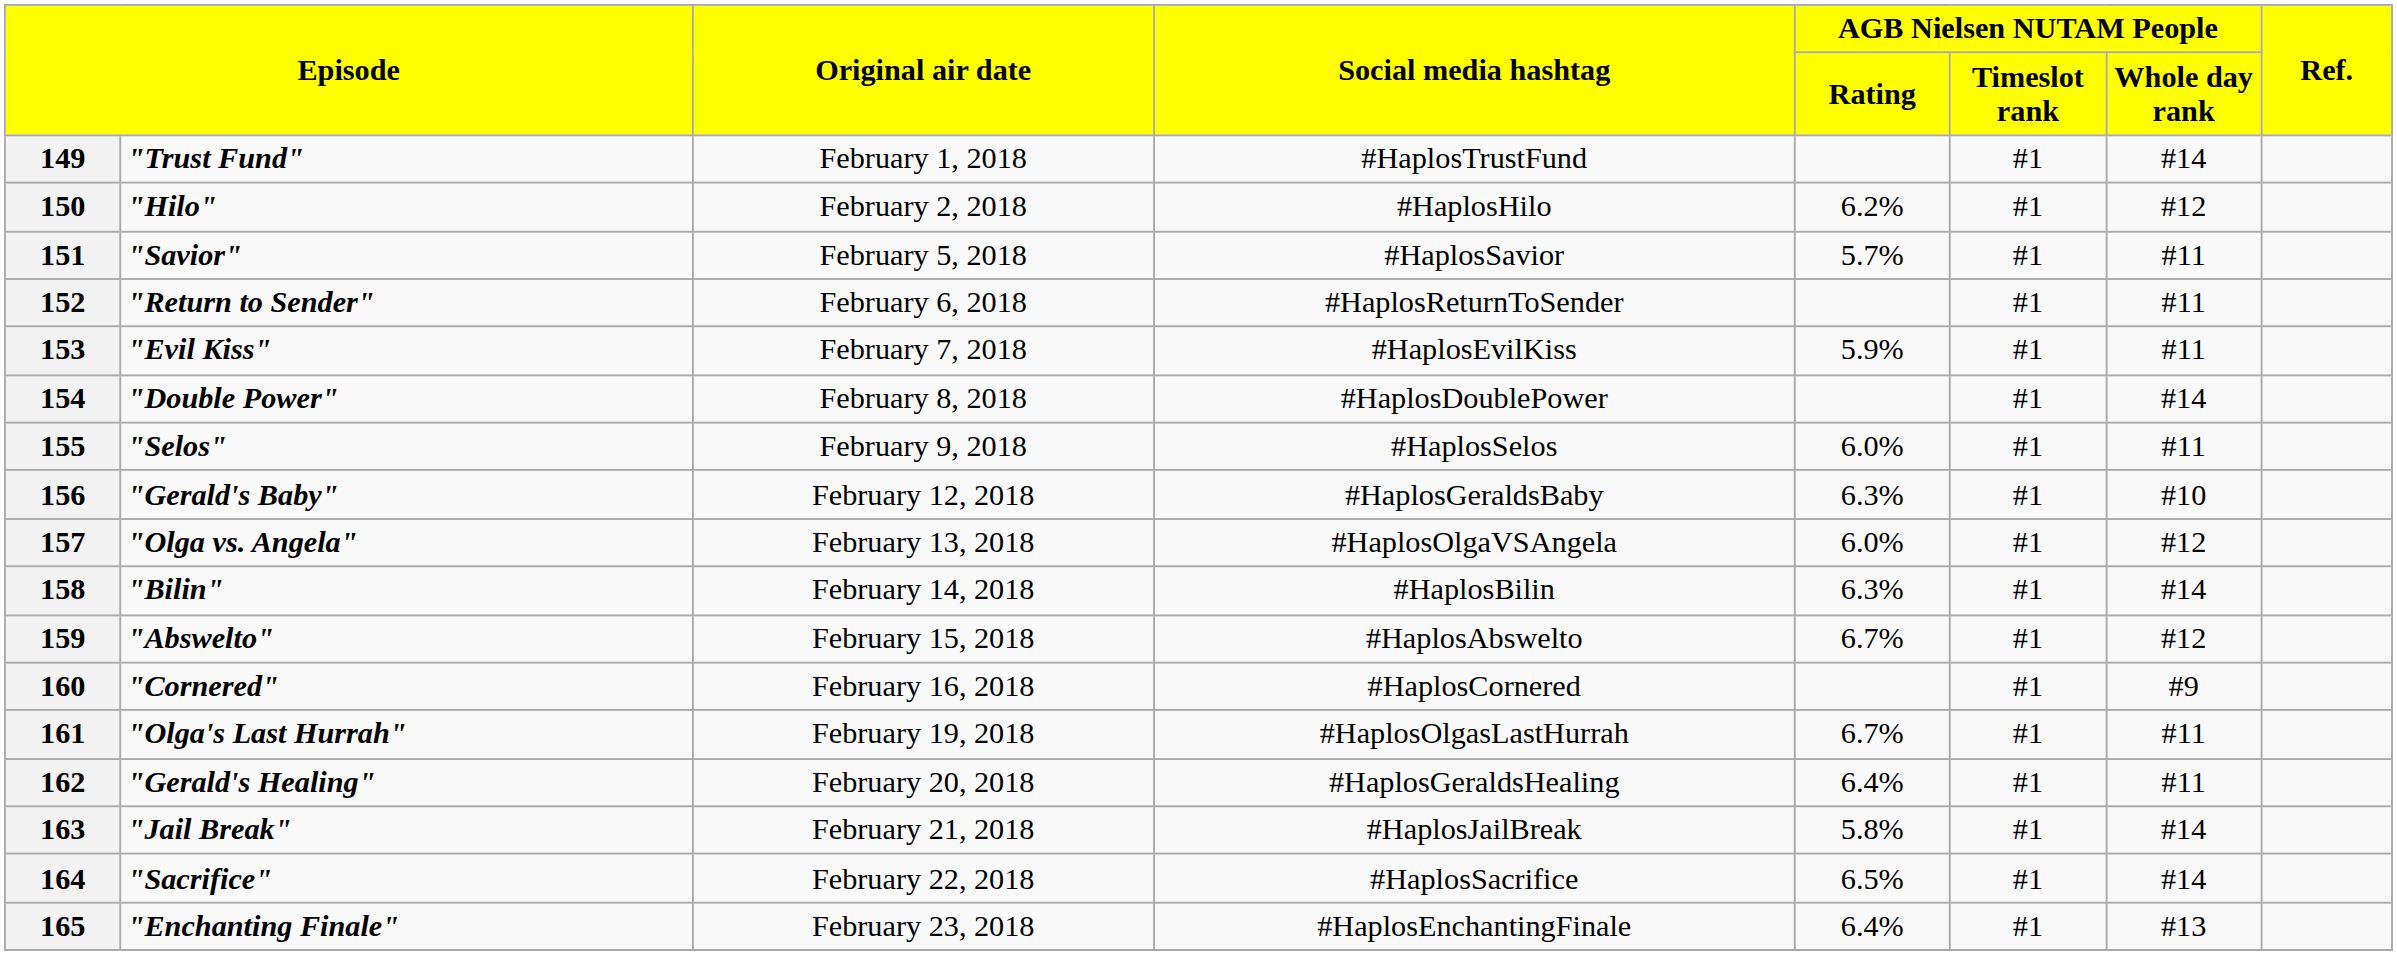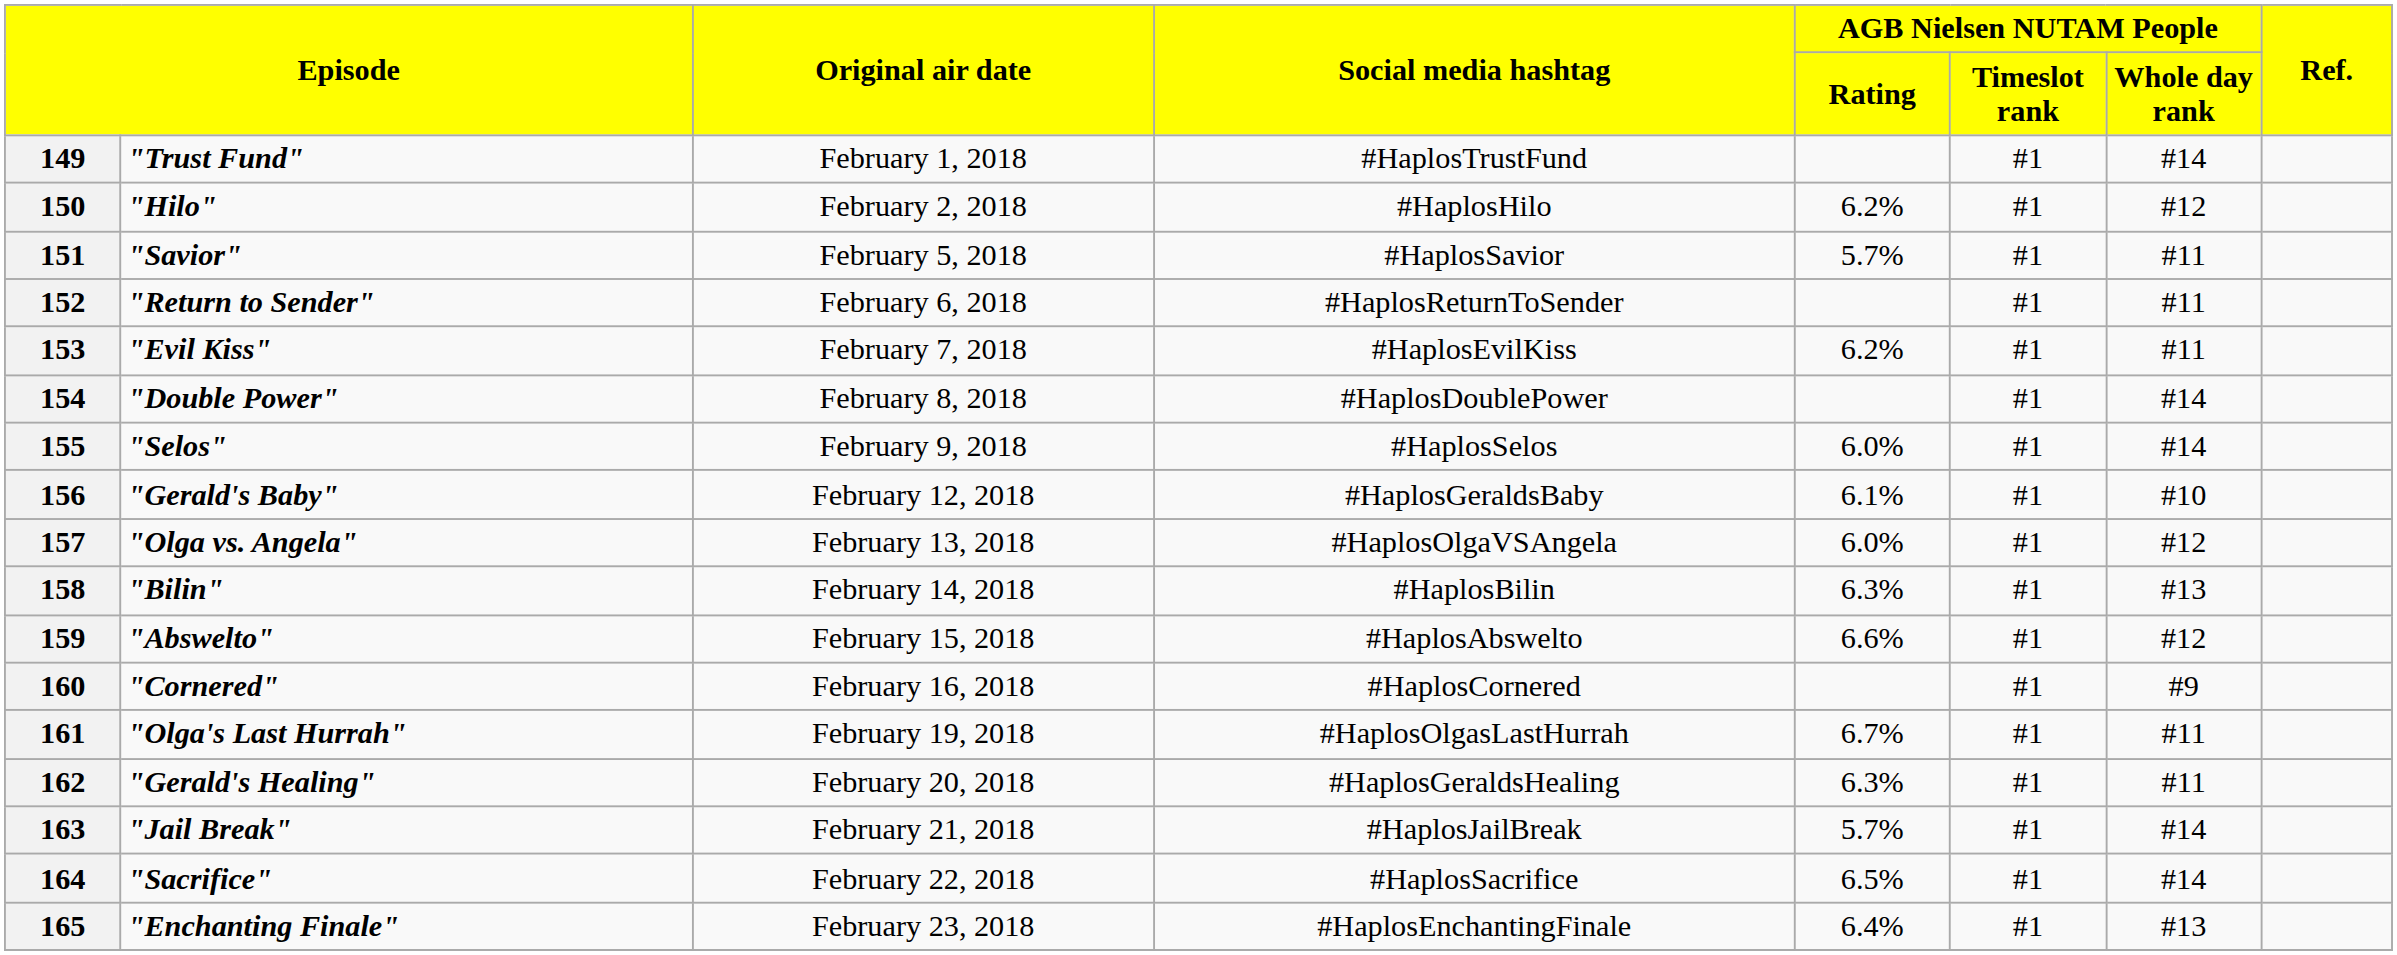153 | AGB Nielsen NUTAM People / Rating: 5.9% -> 6.2%
155 | AGB Nielsen NUTAM People / Whole day rank: #11 -> #14
156 | AGB Nielsen NUTAM People / Rating: 6.3% -> 6.1%
158 | AGB Nielsen NUTAM People / Whole day rank: #14 -> #13
159 | AGB Nielsen NUTAM People / Rating: 6.7% -> 6.6%
162 | AGB Nielsen NUTAM People / Rating: 6.4% -> 6.3%
163 | AGB Nielsen NUTAM People / Rating: 5.8% -> 5.7%
